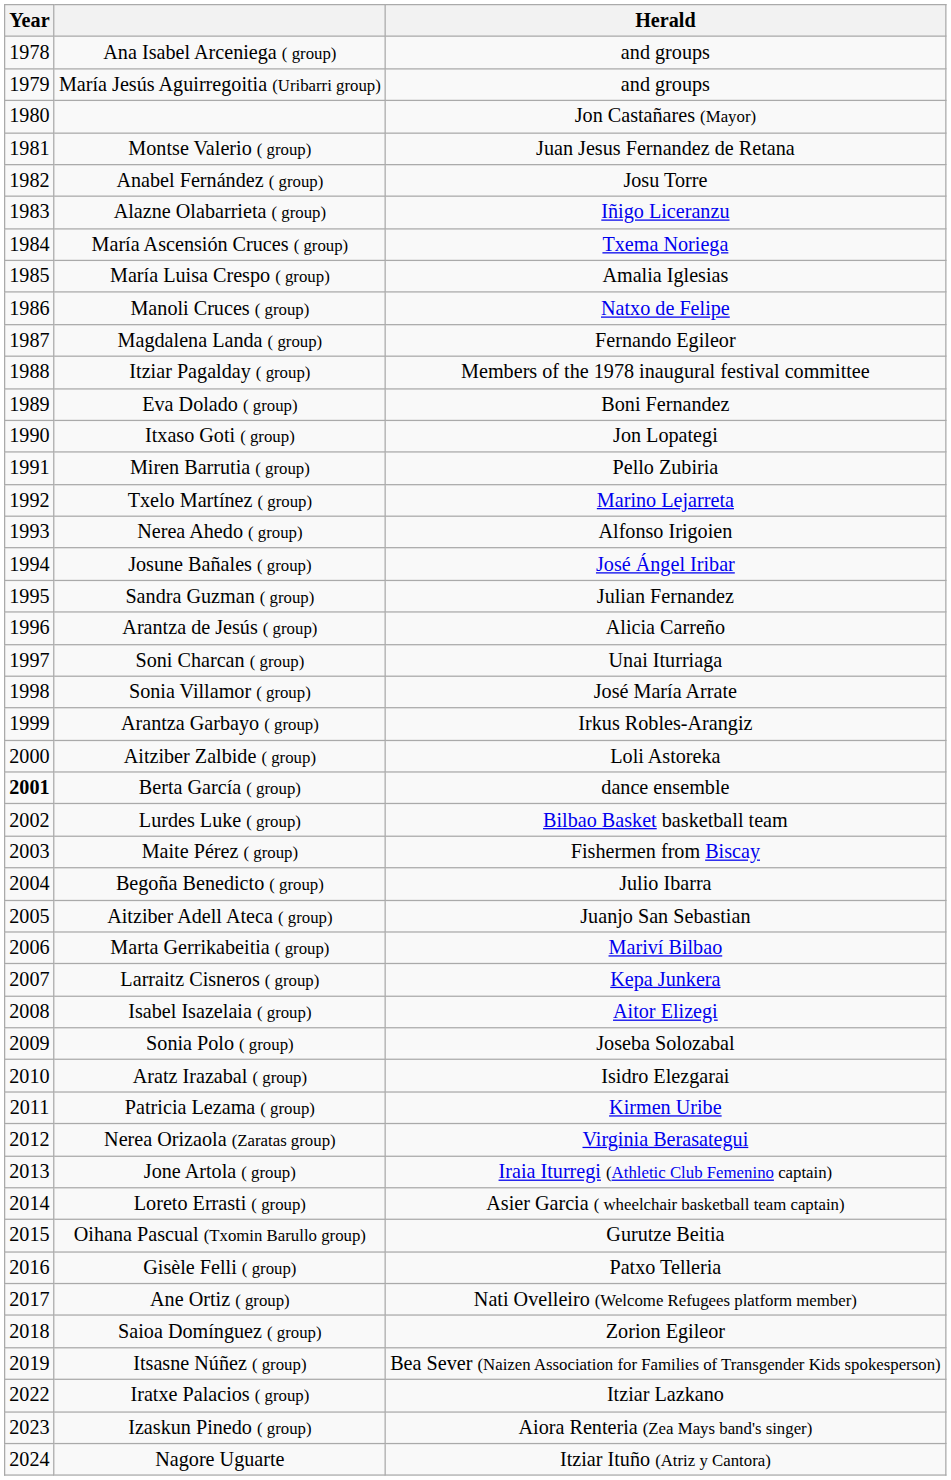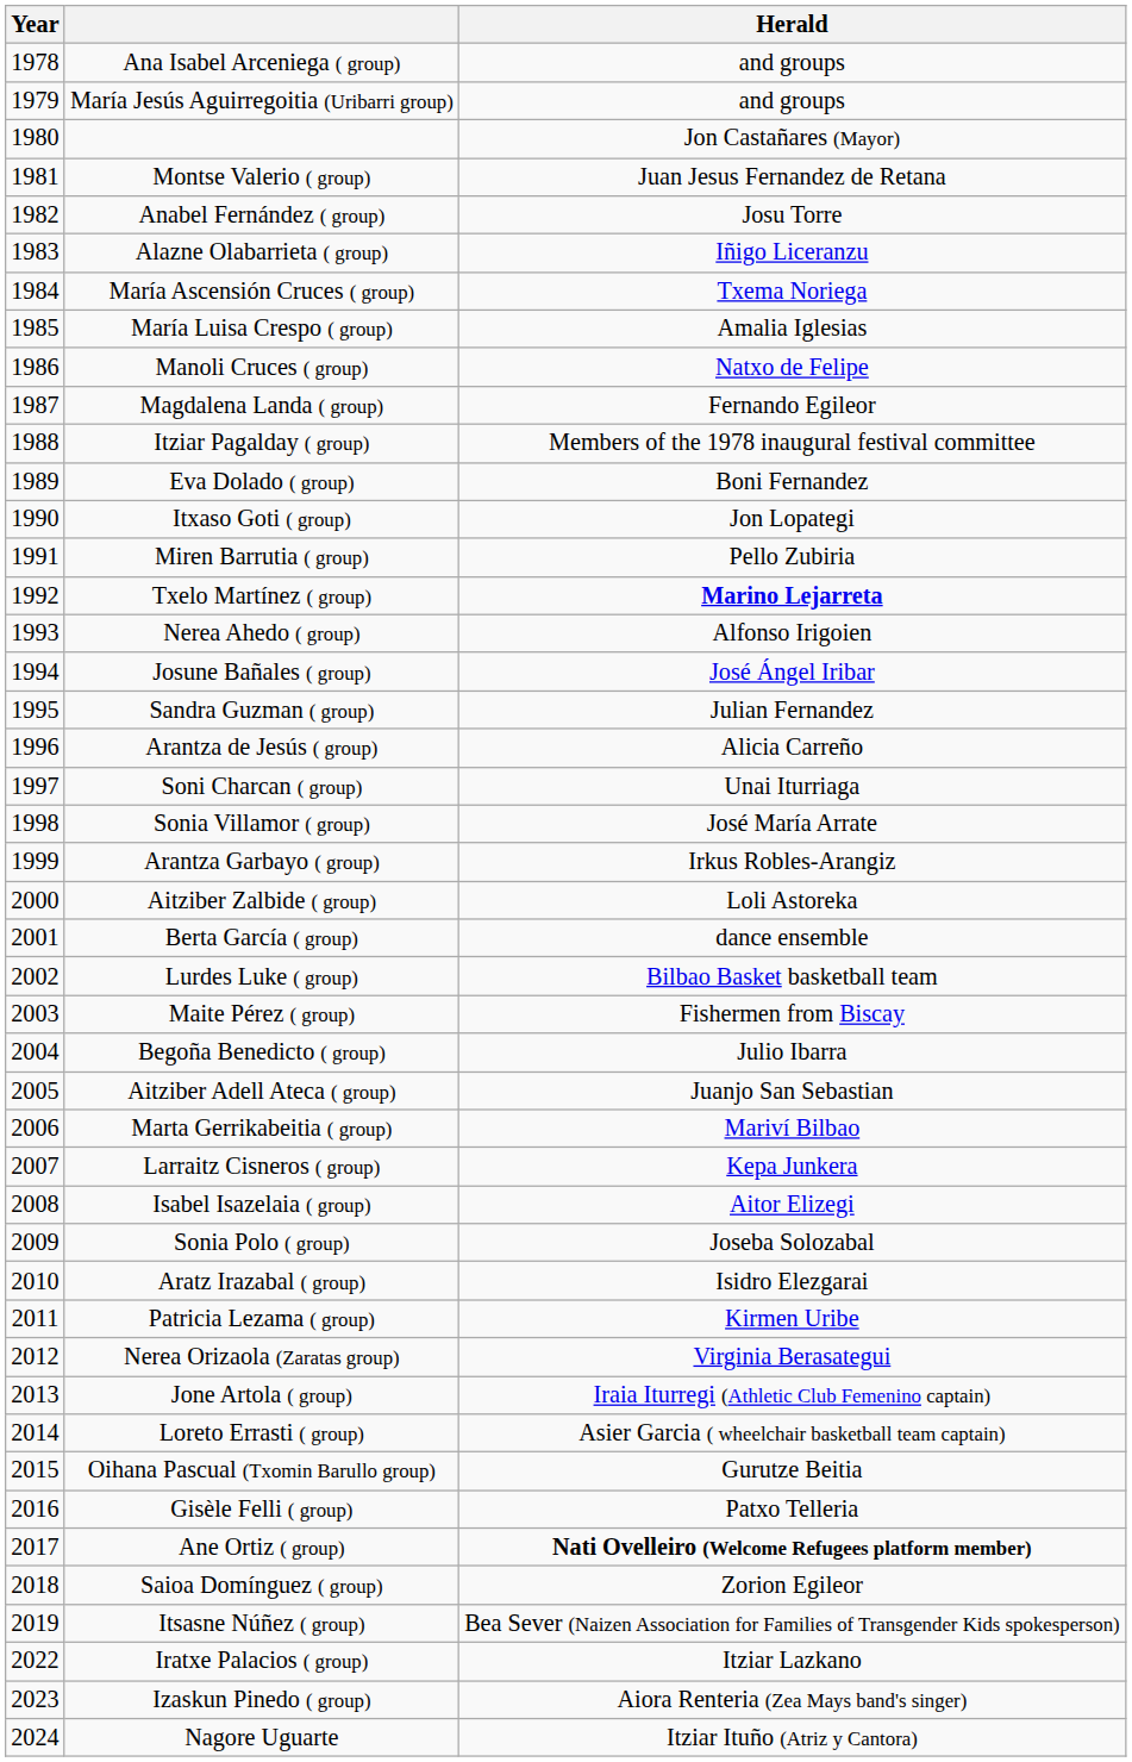Txelo Martínez ( group) | Herald: normal -> bold
Berta García ( group) | Year: bold -> normal
Ane Ortiz ( group) | Herald: normal -> bold
